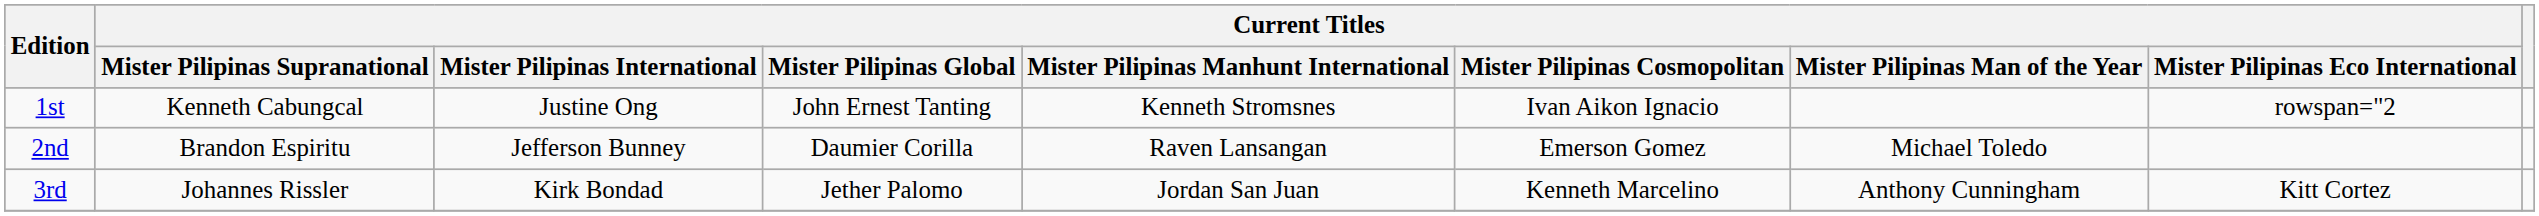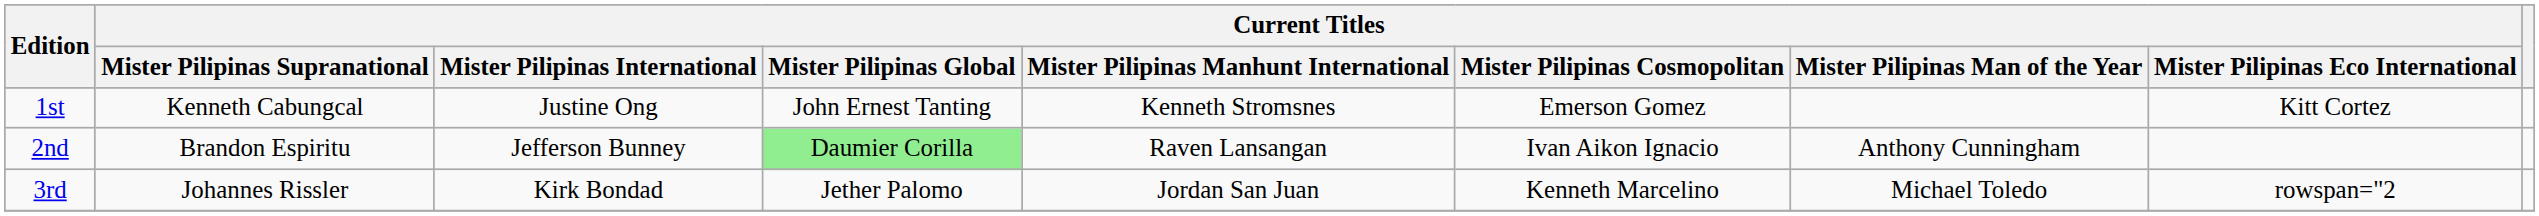1st | Current Titles / Mister Pilipinas Cosmopolitan: Ivan Aikon Ignacio -> Emerson Gomez
1st | Current Titles / Mister Pilipinas Eco International: rowspan="2 -> Kitt Cortez
2nd | Current Titles / Mister Pilipinas Global: no background -> lightgreen background
2nd | Current Titles / Mister Pilipinas Cosmopolitan: Emerson Gomez -> Ivan Aikon Ignacio
2nd | Current Titles / Mister Pilipinas Man of the Year: Michael Toledo -> Anthony Cunningham
3rd | Current Titles / Mister Pilipinas Man of the Year: Anthony Cunningham -> Michael Toledo
3rd | Current Titles / Mister Pilipinas Eco International: Kitt Cortez -> rowspan="2
